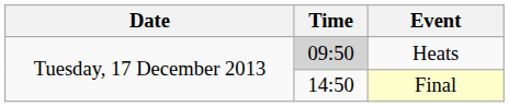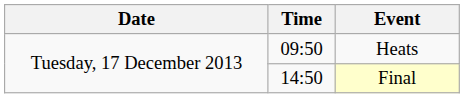Heats | Time: lightgrey background -> no background
